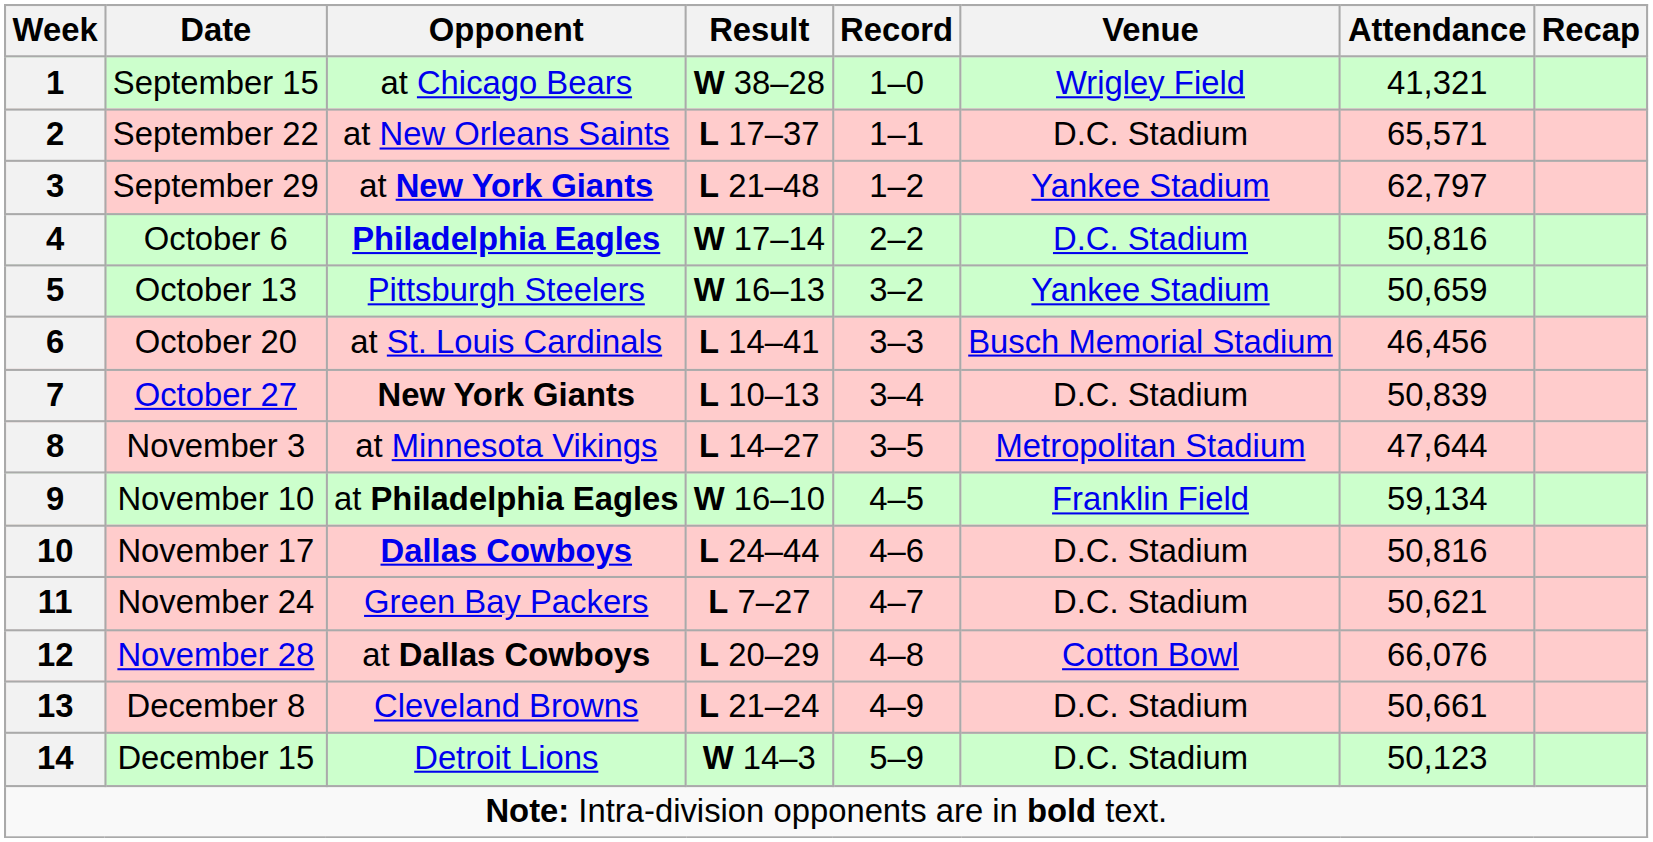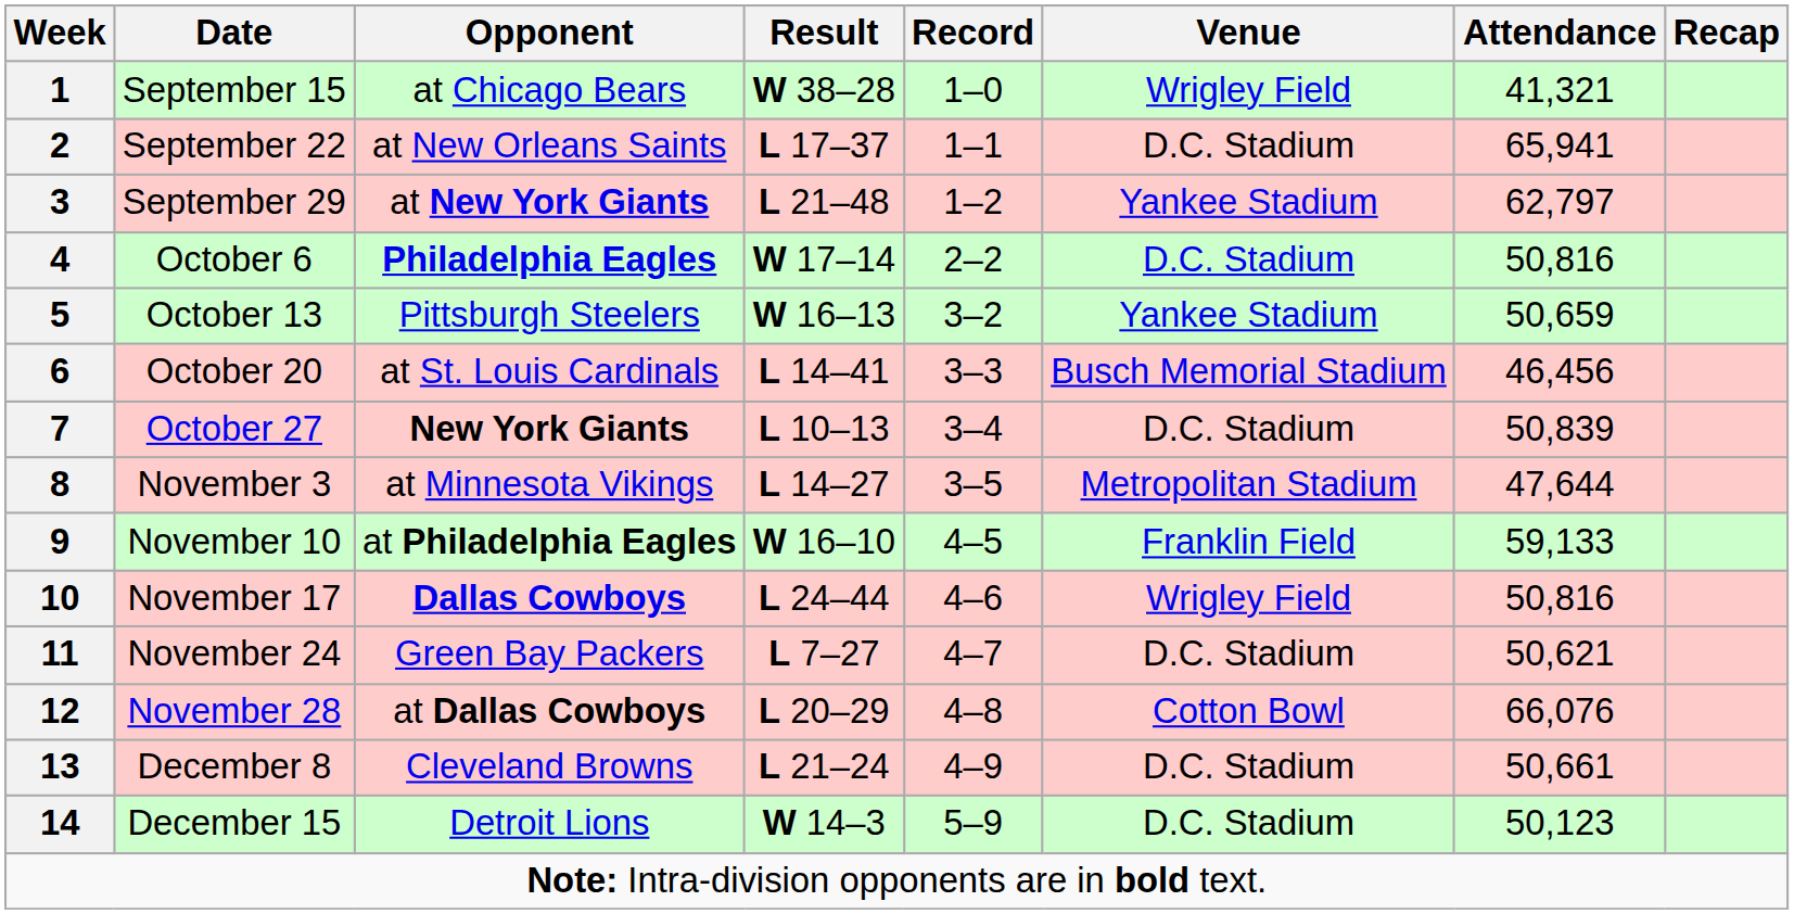2 | Attendance: 65,571 -> 65,941
9 | Attendance: 59,134 -> 59,133
10 | Venue: D.C. Stadium -> Wrigley Field
